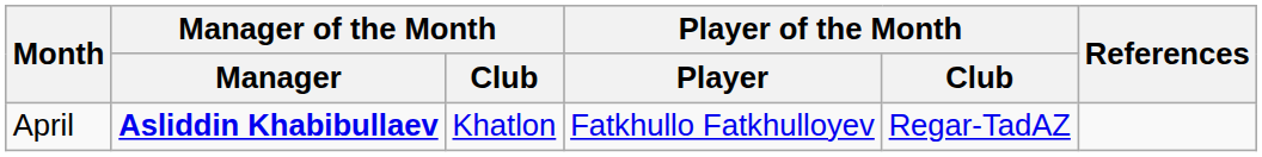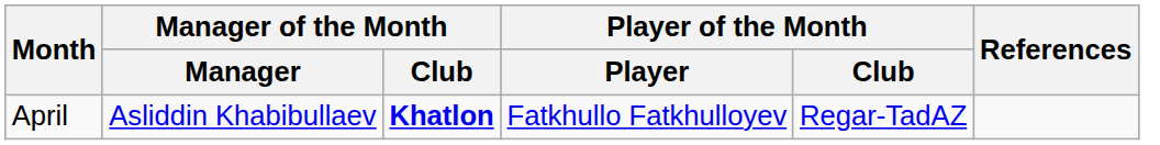April | Manager of the Month / Manager: bold -> normal
April | Manager of the Month / Club: normal -> bold
